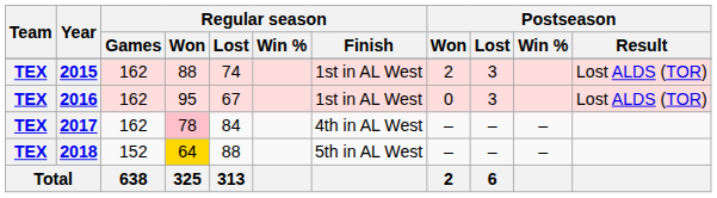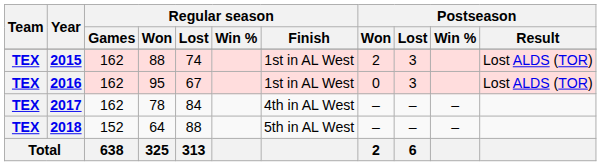2017 | Regular season / Won: pink background -> no background
2018 | Regular season / Won: gold background -> no background
